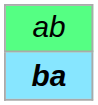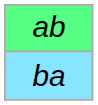row 2 | column 1: bold -> normal
